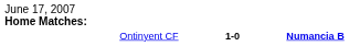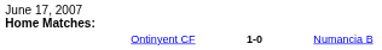Ontinyent CF | column 3: bold -> normal
